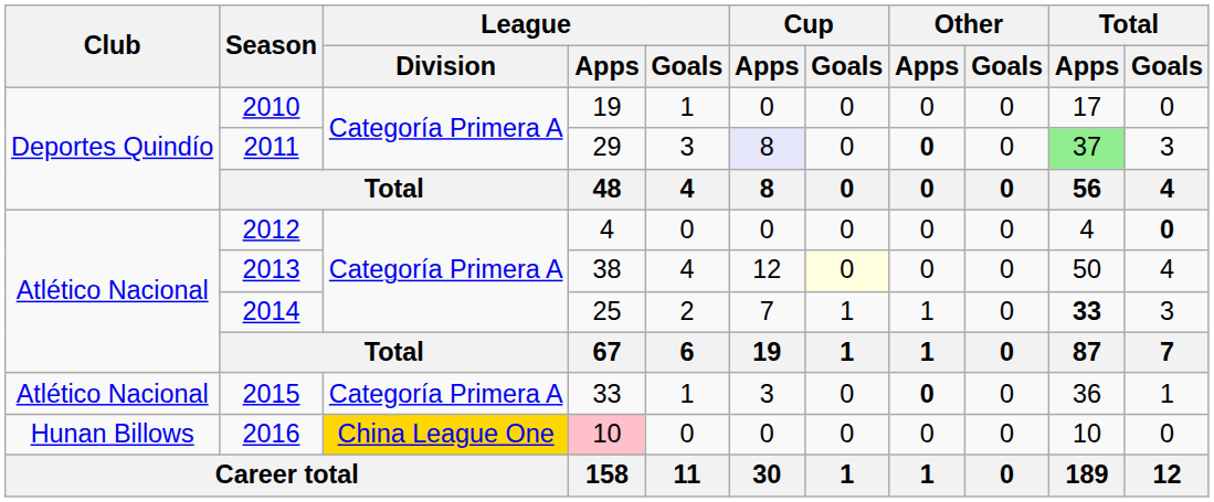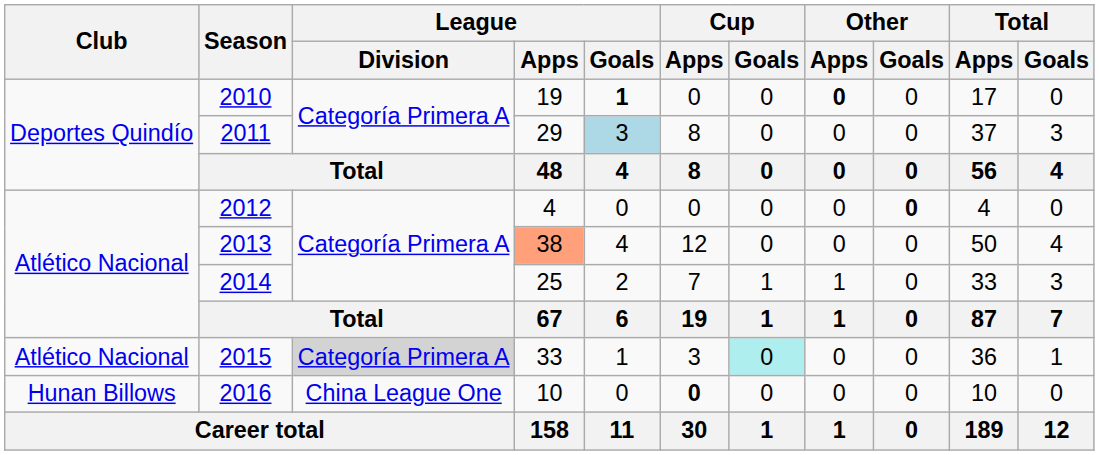2010 | League / Goals: normal -> bold
2010 | Other / Apps: normal -> bold
2011 | League / Goals: no background -> lightblue background
2011 | Cup / Apps: lavender background -> no background
2011 | Other / Apps: bold -> normal
2011 | Total / Apps: lightgreen background -> no background
2012 | Other / Goals: normal -> bold
2012 | Total / Goals: bold -> normal
2013 | League / Apps: no background -> lightsalmon background
2013 | Cup / Goals: lightyellow background -> no background
2014 | Total / Apps: bold -> normal
2015 | League / Division: no background -> lightgrey background
2015 | Cup / Goals: no background -> paleturquoise background
2015 | Other / Apps: bold -> normal
2016 | League / Division: gold background -> no background
2016 | League / Apps: pink background -> no background
2016 | Cup / Apps: normal -> bold
